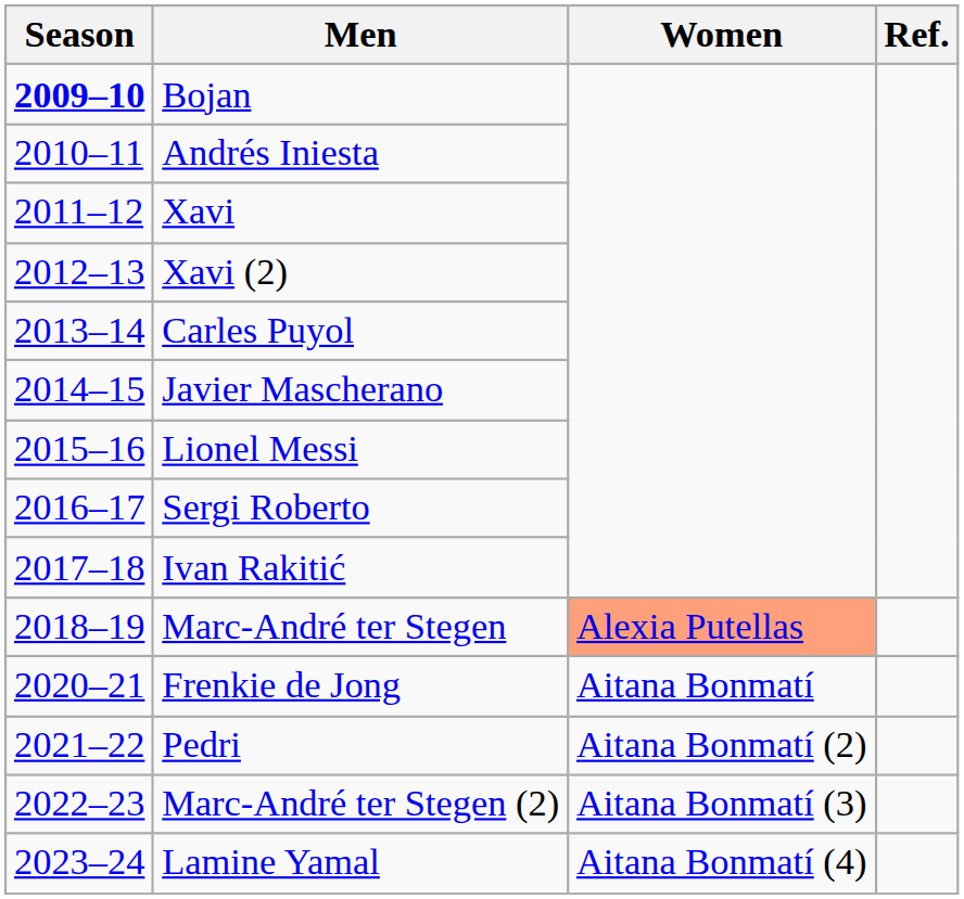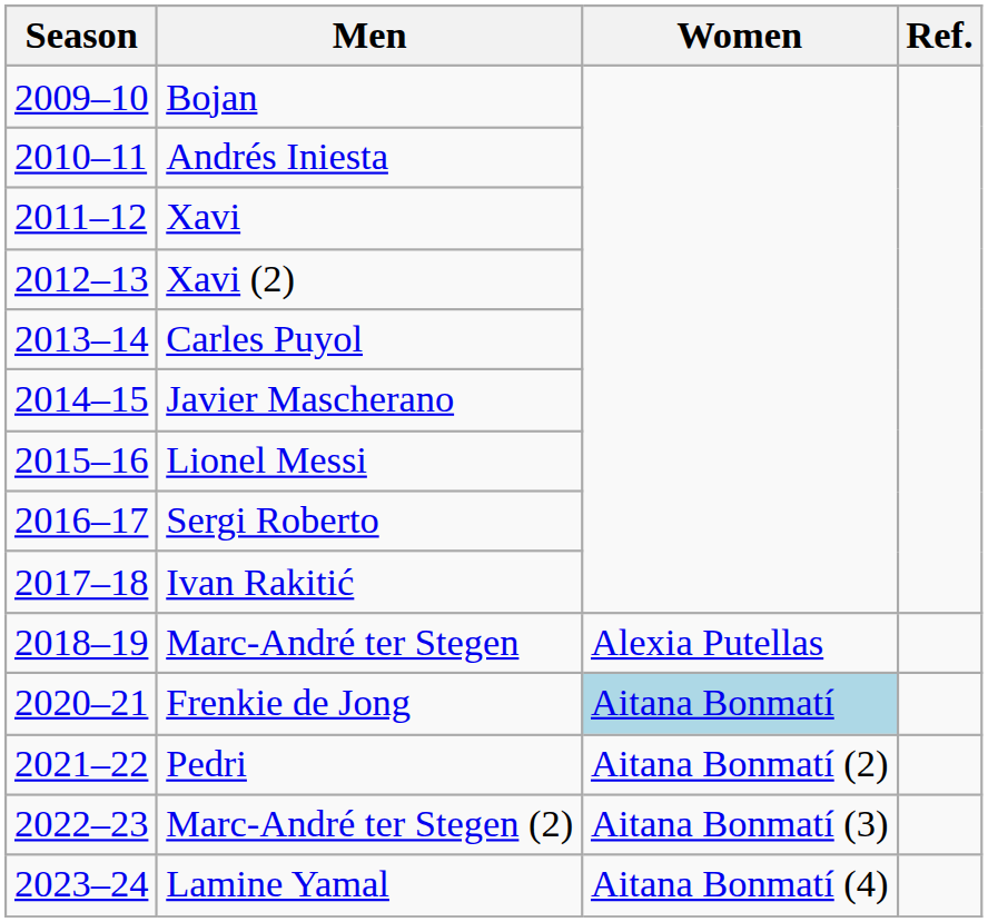Bojan | Season: bold -> normal
Marc-André ter Stegen | Women: lightsalmon background -> no background
Frenkie de Jong | Women: no background -> lightblue background
